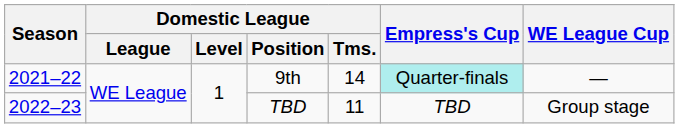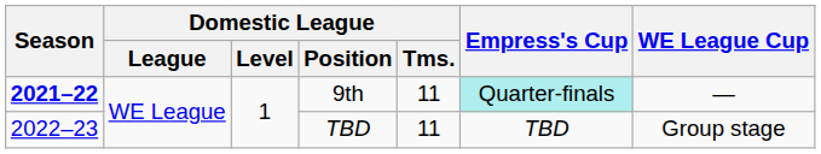9th | Season: normal -> bold
9th | Domestic League / Tms.: 14 -> 11
